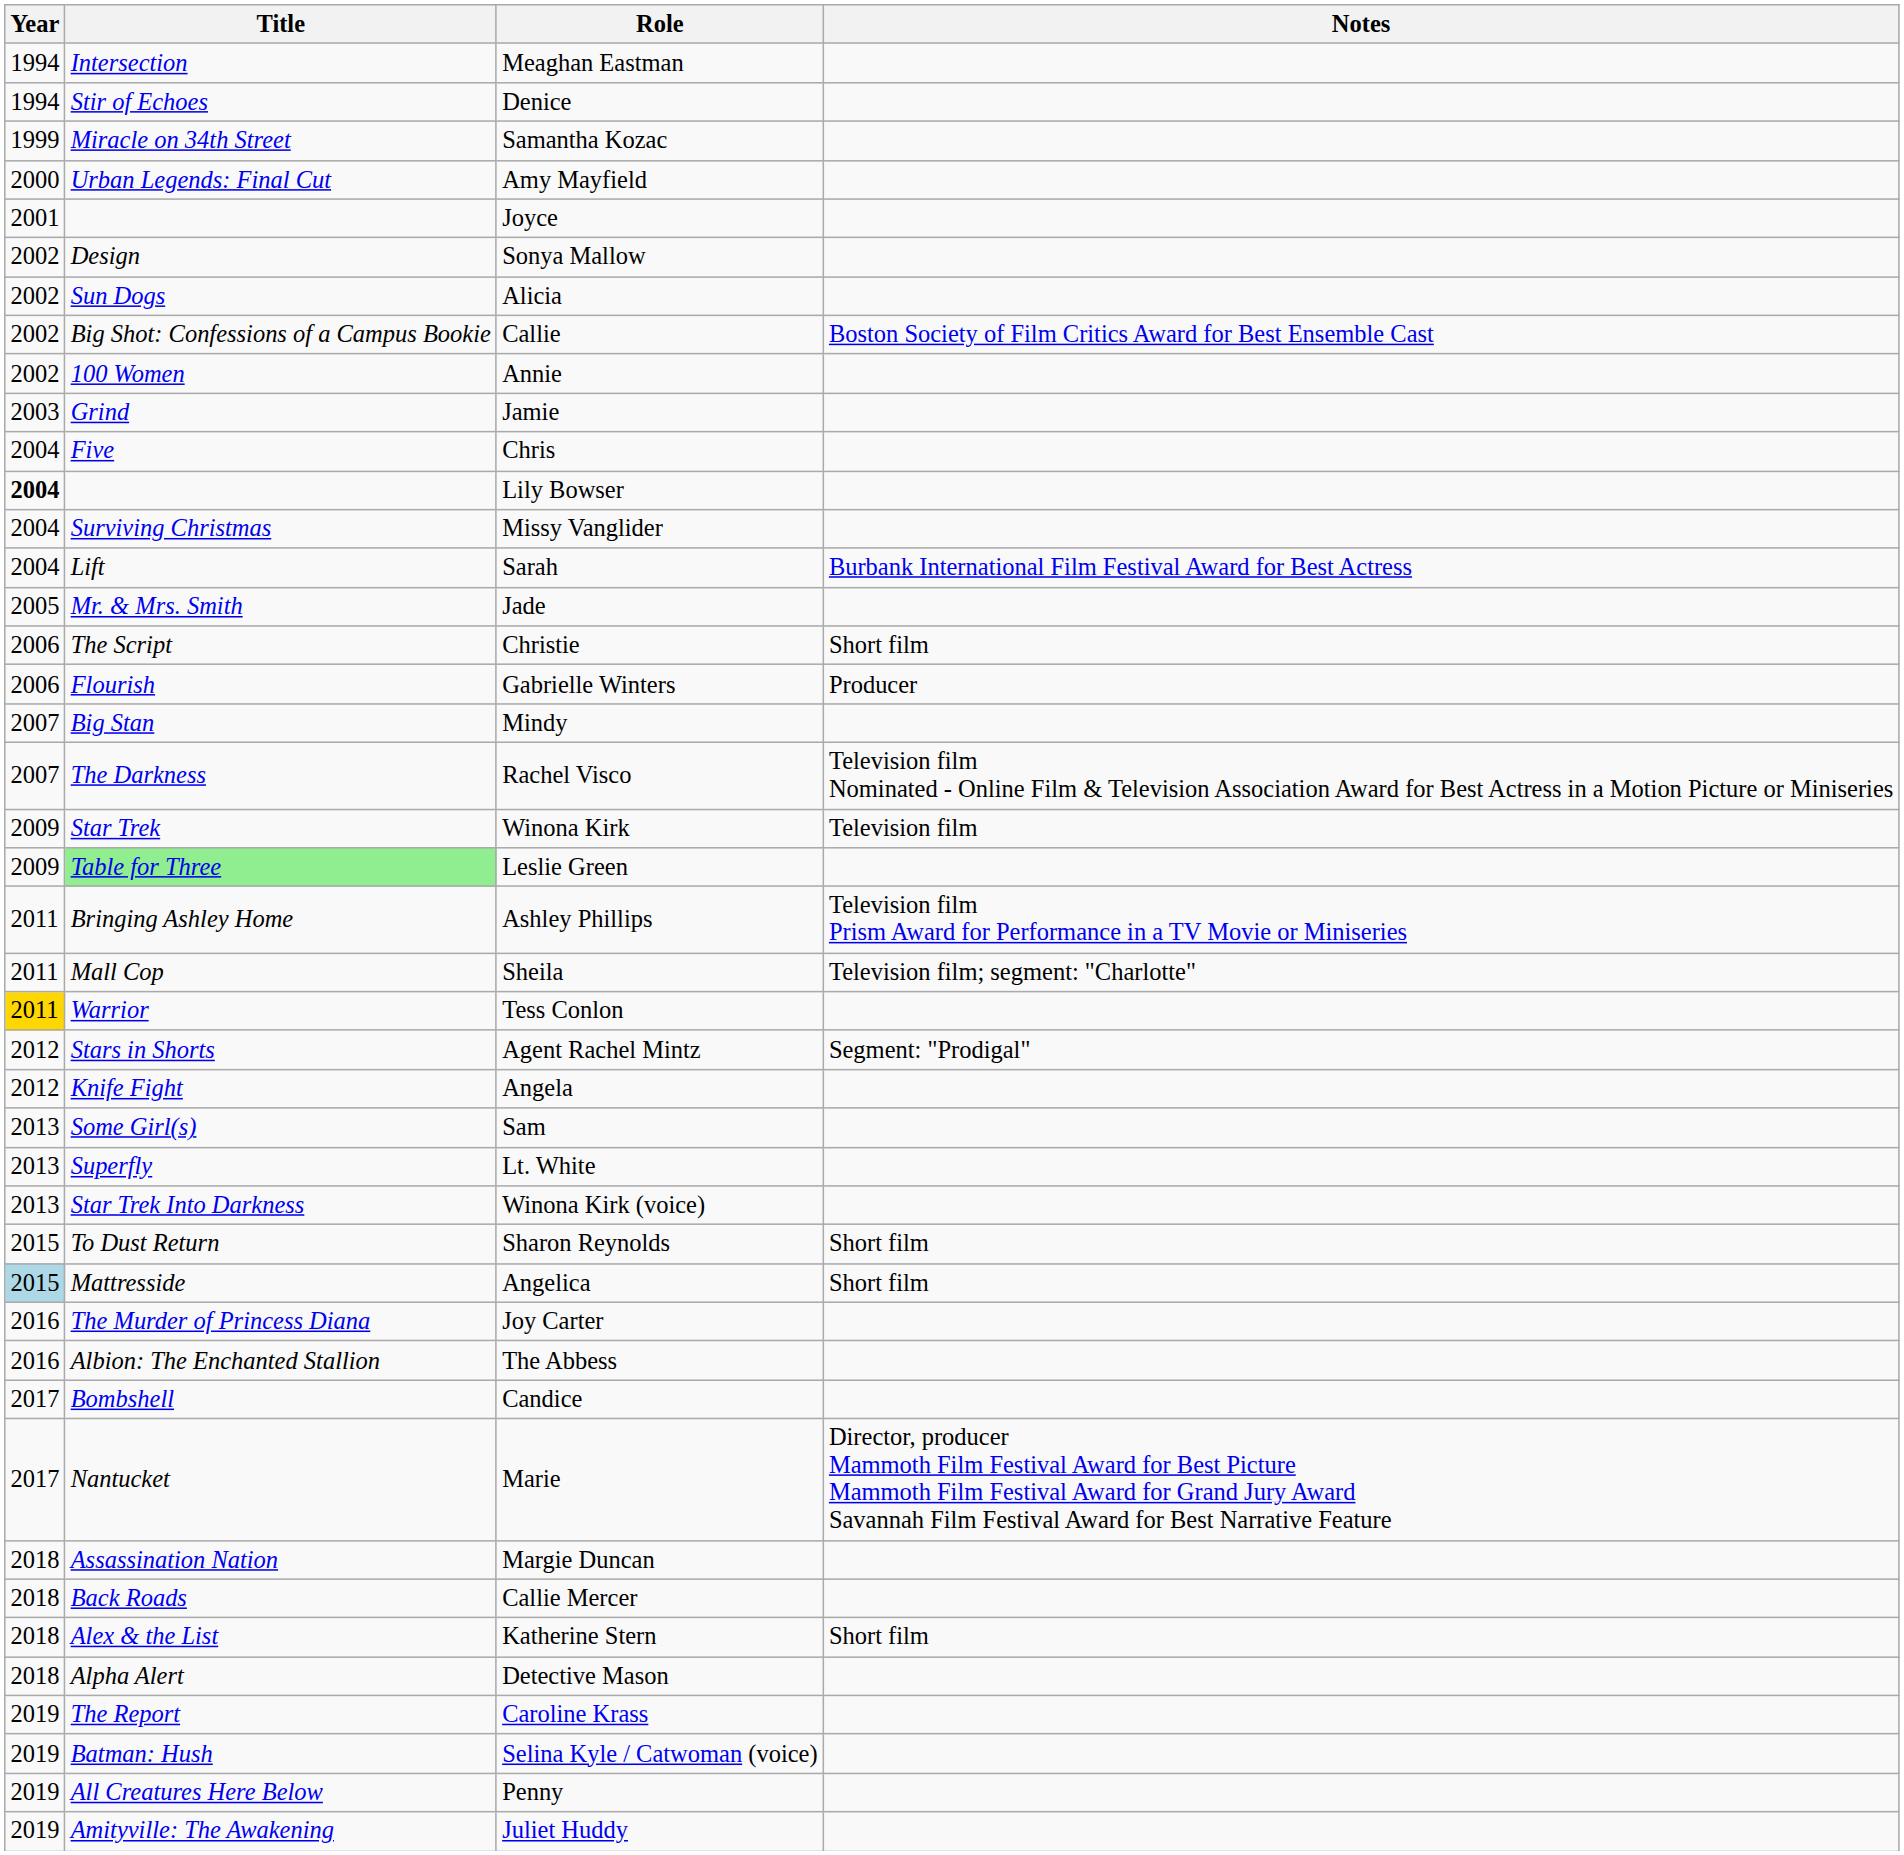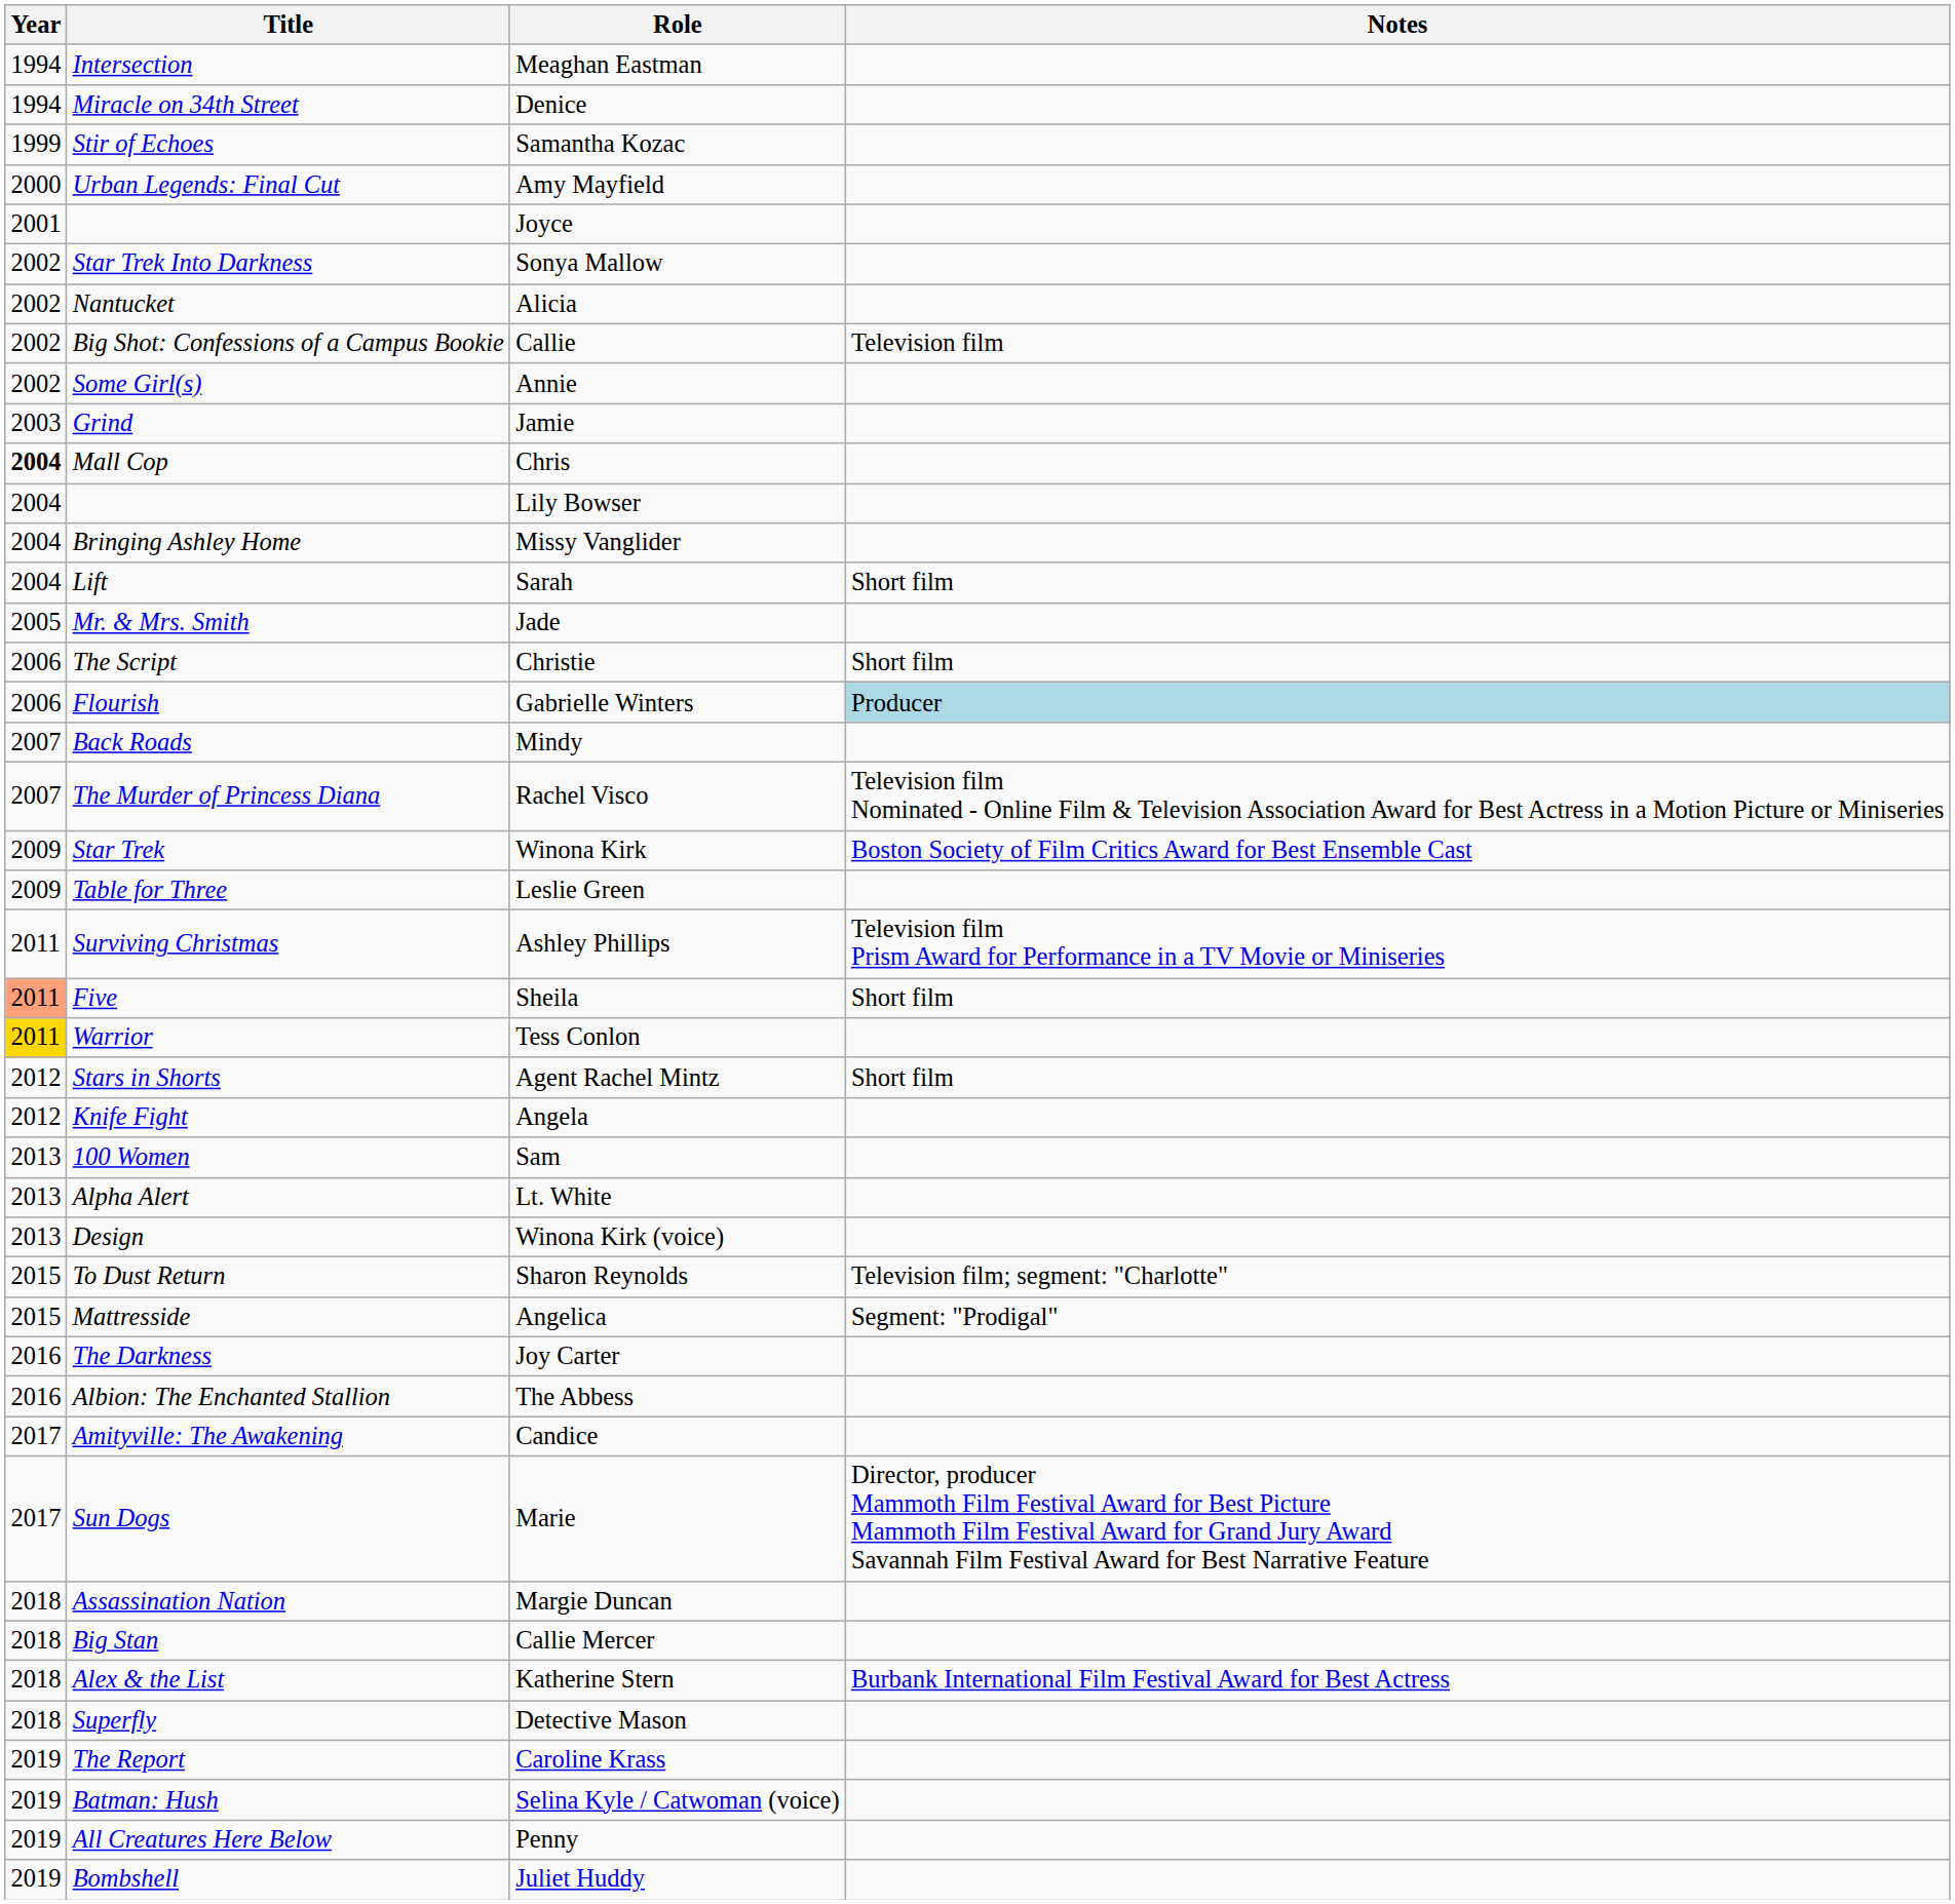Denice | Title: Stir of Echoes -> Miracle on 34th Street
Samantha Kozac | Title: Miracle on 34th Street -> Stir of Echoes
Sonya Mallow | Title: Design -> Star Trek Into Darkness
Alicia | Title: Sun Dogs -> Nantucket
Callie | Notes: Boston Society of Film Critics Award for Best Ensemble Cast -> Television film
Annie | Title: 100 Women -> Some Girl(s)
Chris | Year: normal -> bold
Chris | Title: Five -> Mall Cop
Lily Bowser | Year: bold -> normal
Missy Vanglider | Title: Surviving Christmas -> Bringing Ashley Home
Sarah | Notes: Burbank International Film Festival Award for Best Actress -> Short film
Gabrielle Winters | Notes: no background -> lightblue background
Mindy | Title: Big Stan -> Back Roads
Rachel Visco | Title: The Darkness -> The Murder of Princess Diana
Winona Kirk | Notes: Television film -> Boston Society of Film Critics Award for Best Ensemble Cast
Leslie Green | Title: lightgreen background -> no background
Ashley Phillips | Title: Bringing Ashley Home -> Surviving Christmas
Sheila | Year: no background -> lightsalmon background
Sheila | Title: Mall Cop -> Five
Sheila | Notes: Television film; segment: "Charlotte" -> Short film
Agent Rachel Mintz | Notes: Segment: "Prodigal" -> Short film
Sam | Title: Some Girl(s) -> 100 Women
Lt. White | Title: Superfly -> Alpha Alert
Winona Kirk (voice) | Title: Star Trek Into Darkness -> Design
Sharon Reynolds | Notes: Short film -> Television film; segment: "Charlotte"
Angelica | Year: lightblue background -> no background
Angelica | Notes: Short film -> Segment: "Prodigal"
Joy Carter | Title: The Murder of Princess Diana -> The Darkness
Candice | Title: Bombshell -> Amityville: The Awakening
Marie | Title: Nantucket -> Sun Dogs
Callie Mercer | Title: Back Roads -> Big Stan
Katherine Stern | Notes: Short film -> Burbank International Film Festival Award for Best Actress
Detective Mason | Title: Alpha Alert -> Superfly
Juliet Huddy | Title: Amityville: The Awakening -> Bombshell
